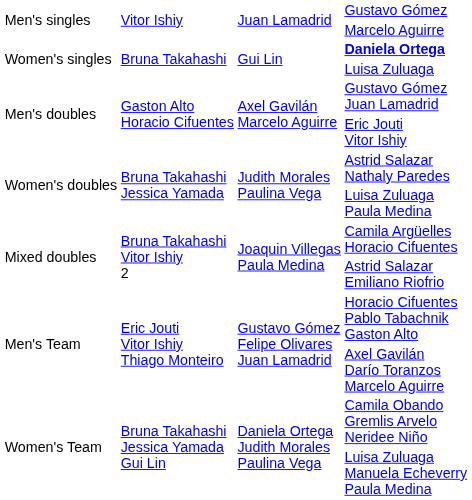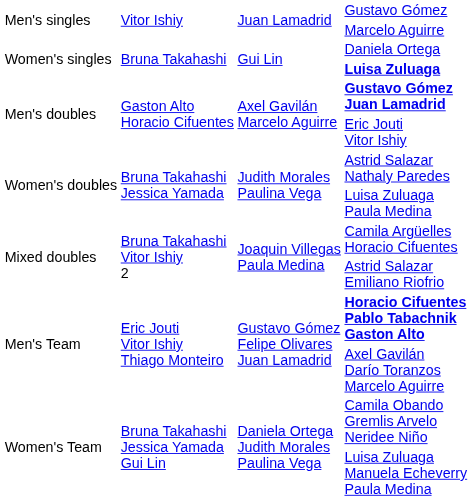Daniela Ortega | column 4: bold -> normal
Luisa Zuluaga | column 4: normal -> bold
Gustavo Gómez Juan Lamadrid | column 4: normal -> bold
Horacio Cifuentes Pablo Tabachnik Gaston Alto | column 4: normal -> bold
